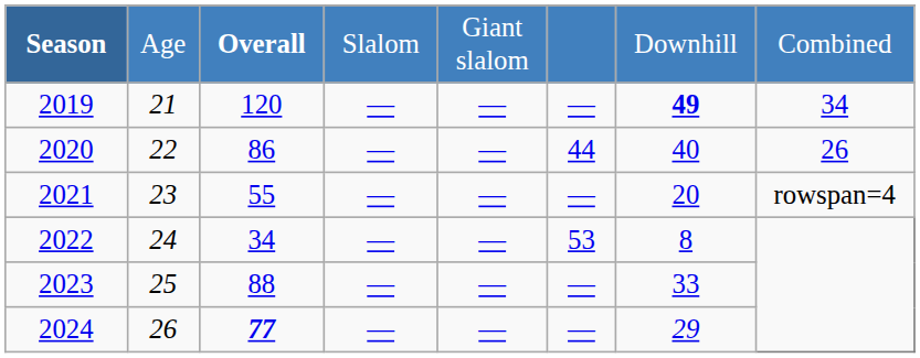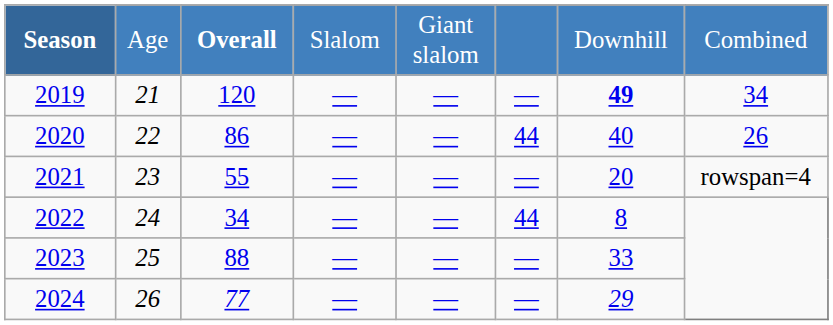2022 | column 6: 53 -> 44
2024 | column 3: bold -> normal
